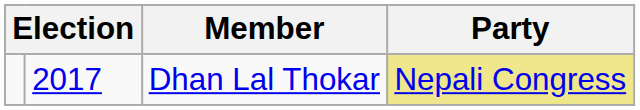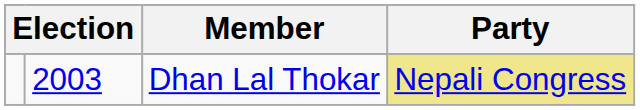Dhan Lal Thokar | column 2: 2017 -> 2003
